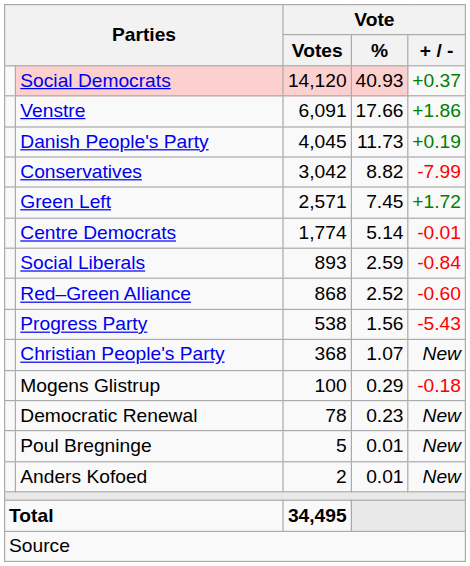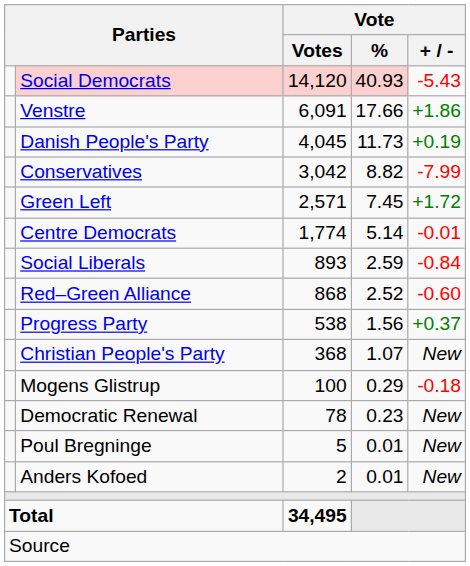Social Democrats | Vote / + / -: +0.37 -> -5.43
Progress Party | Vote / + / -: -5.43 -> +0.37
